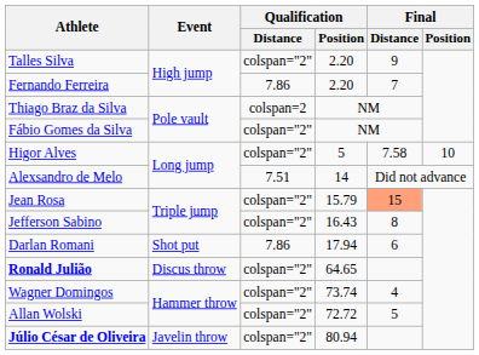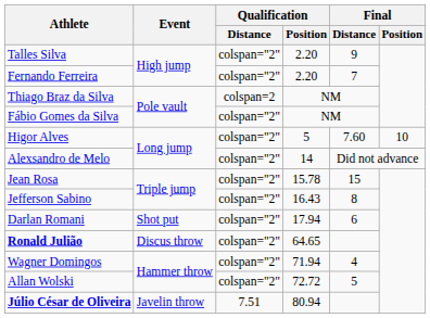Fernando Ferreira | Qualification / Distance: 7.86 -> colspan="2"
Higor Alves | Final / Distance: 7.58 -> 7.60
Alexsandro de Melo | Qualification / Distance: 7.51 -> colspan="2"
Jean Rosa | Qualification / Position: 15.79 -> 15.78
Jean Rosa | Final / Distance: lightsalmon background -> no background
Darlan Romani | Qualification / Distance: 7.86 -> colspan="2"
Wagner Domingos | Qualification / Position: 73.74 -> 71.94
Júlio César de Oliveira | Qualification / Distance: colspan="2" -> 7.51
